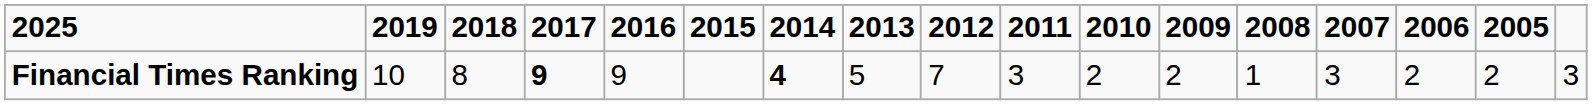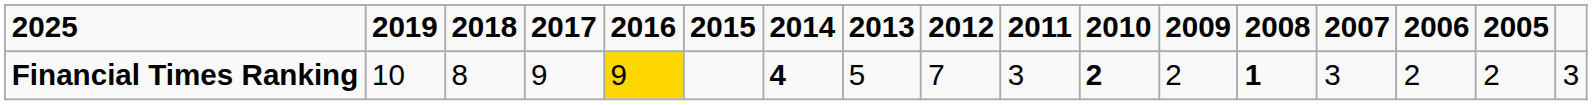Financial Times Ranking | 2017: bold -> normal
Financial Times Ranking | 2016: no background -> gold background
Financial Times Ranking | 2010: normal -> bold
Financial Times Ranking | 2008: normal -> bold
